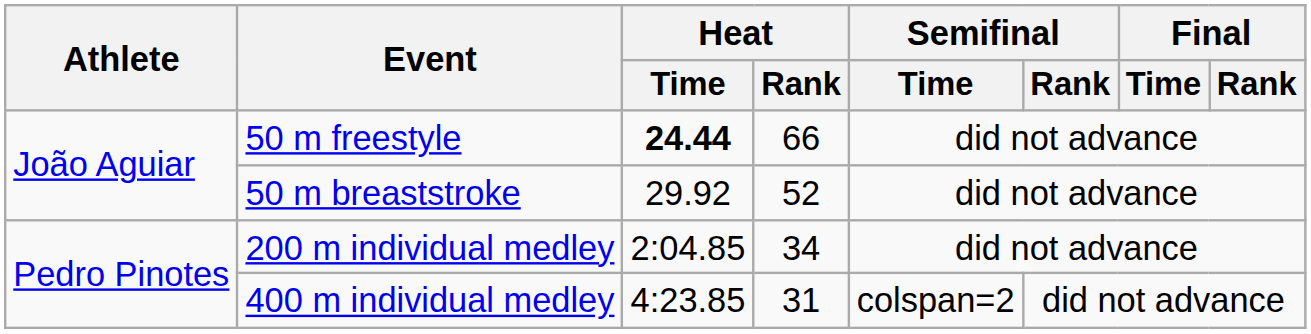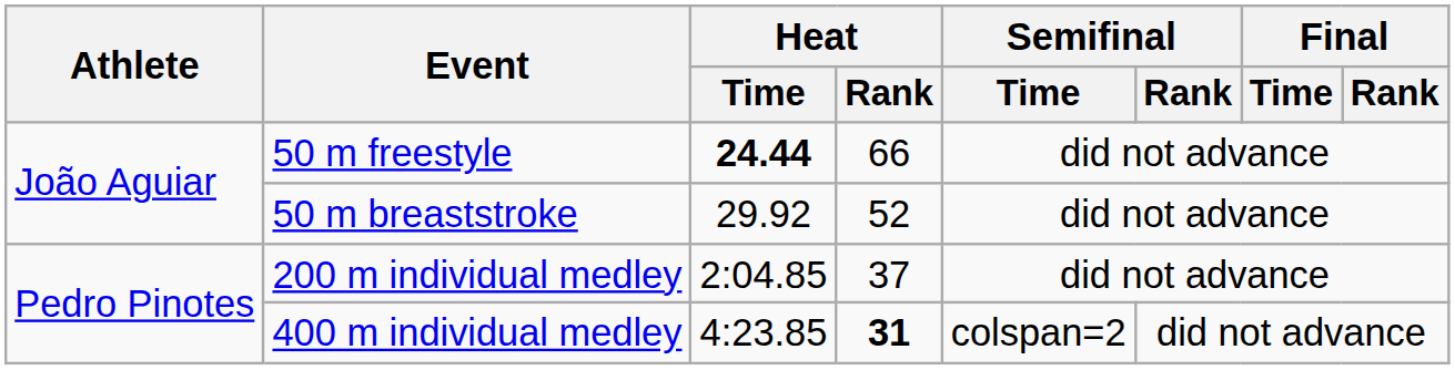200 m individual medley | Heat / Rank: 34 -> 37
400 m individual medley | Heat / Rank: normal -> bold
